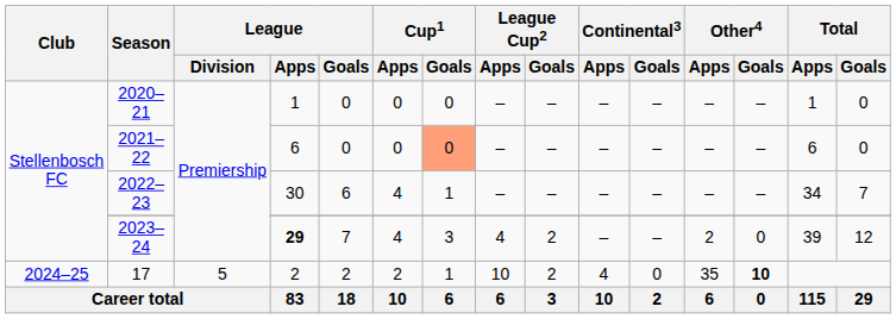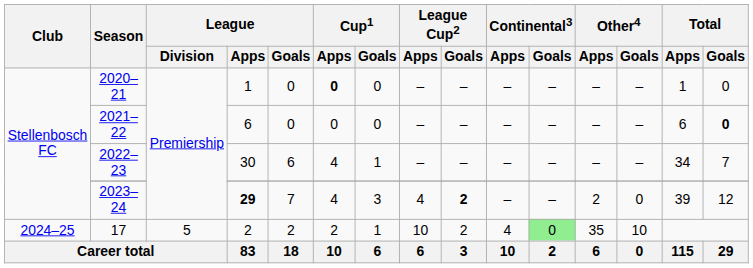2020–21 | Cup1 / Apps: normal -> bold
2021–22 | Cup1 / Goals: lightsalmon background -> no background
2021–22 | Total / Goals: normal -> bold
2023–24 | League Cup2 / Goals: normal -> bold
17 | Continental3 / Goals: no background -> lightgreen background
17 | Other4 / Goals: bold -> normal
